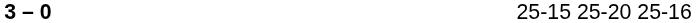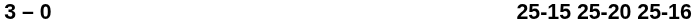row 1 | column 2: normal -> bold
